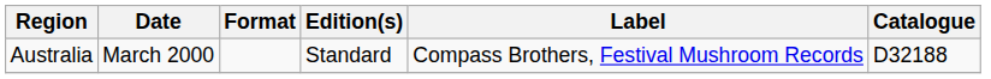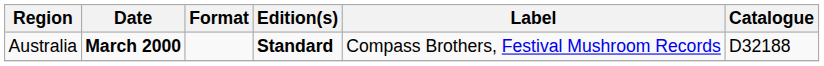Australia | Date: normal -> bold
Australia | Edition(s): normal -> bold
